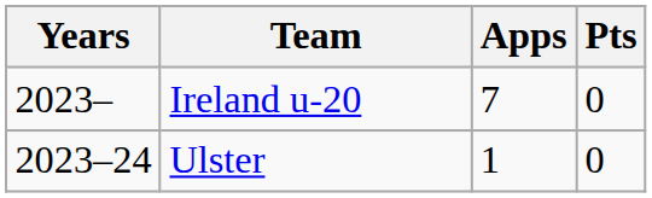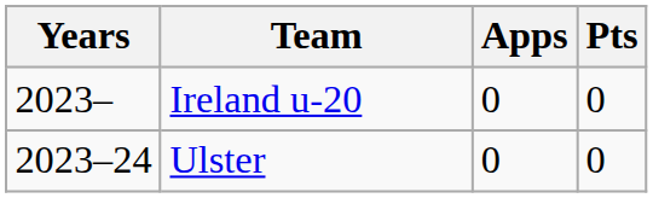Ireland u-20 | Apps: 7 -> 0
Ulster | Apps: 1 -> 0
